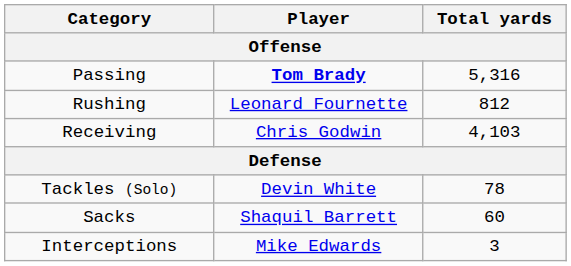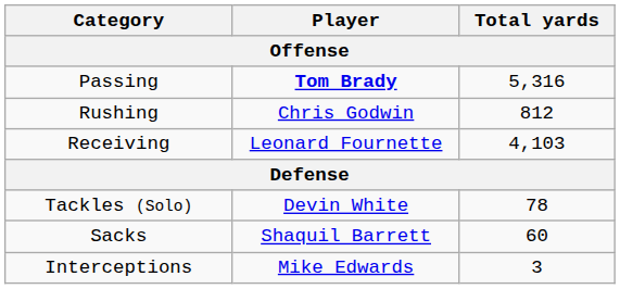Rushing | Player: Leonard Fournette -> Chris Godwin
Receiving | Player: Chris Godwin -> Leonard Fournette
